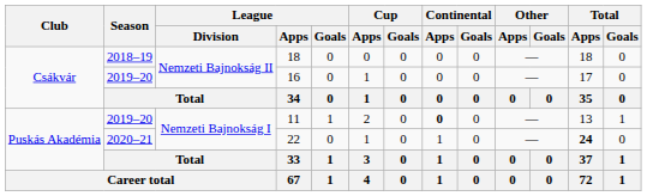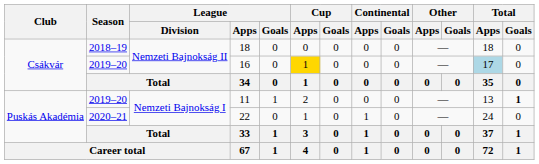16 | Cup / Apps: no background -> gold background
16 | Total / Apps: no background -> lightblue background
11 | Continental / Apps: bold -> normal
11 | Total / Goals: normal -> bold
22 | Total / Apps: bold -> normal
